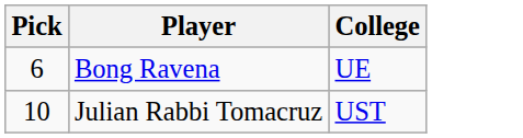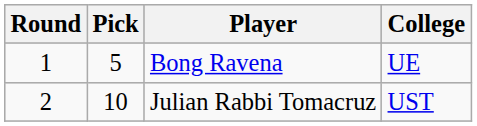+ column: Round | 1 | 2
Bong Ravena | Pick: 6 -> 5
